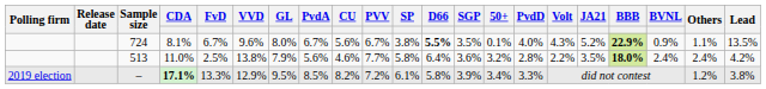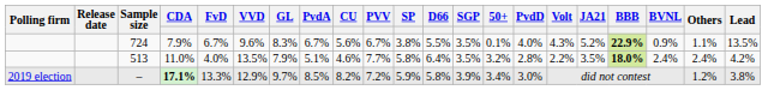724 | CDA: 8.1% -> 7.9%
724 | GL: 8.0% -> 8.3%
724 | D66: bold -> normal
513 | FvD: 2.5% -> 4.0%
513 | VVD: 13.8% -> 13.5%
513 | PvdA: 5.6% -> 5.1%
513 | SGP: 3.6% -> 3.5%
– | GL: 9.5% -> 9.7%
– | SP: 6.1% -> 5.9%
– | PvdD: 3.3% -> 3.0%
